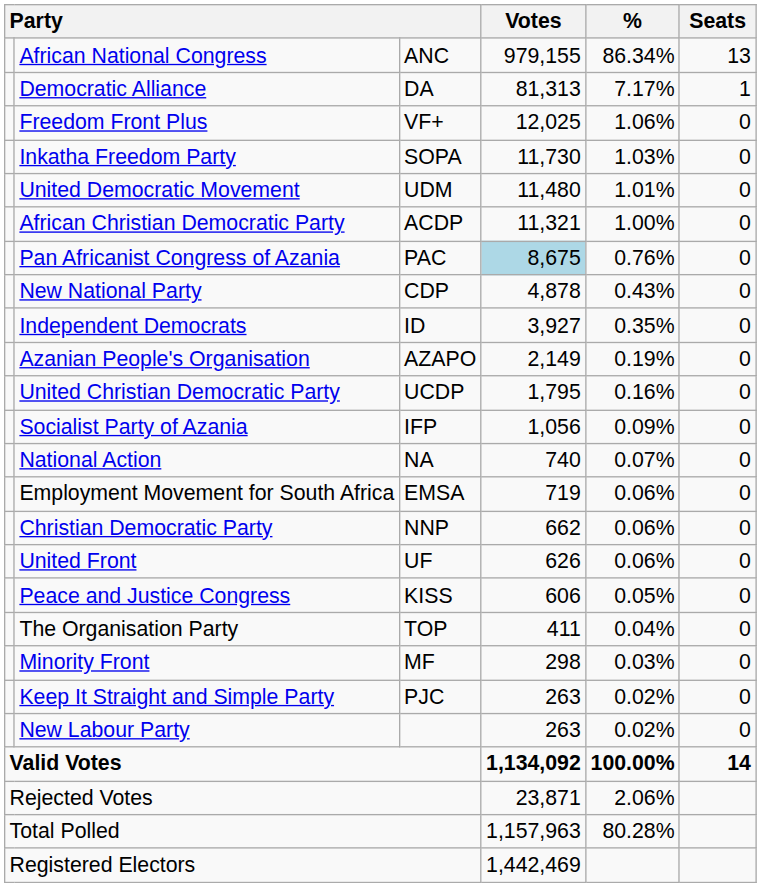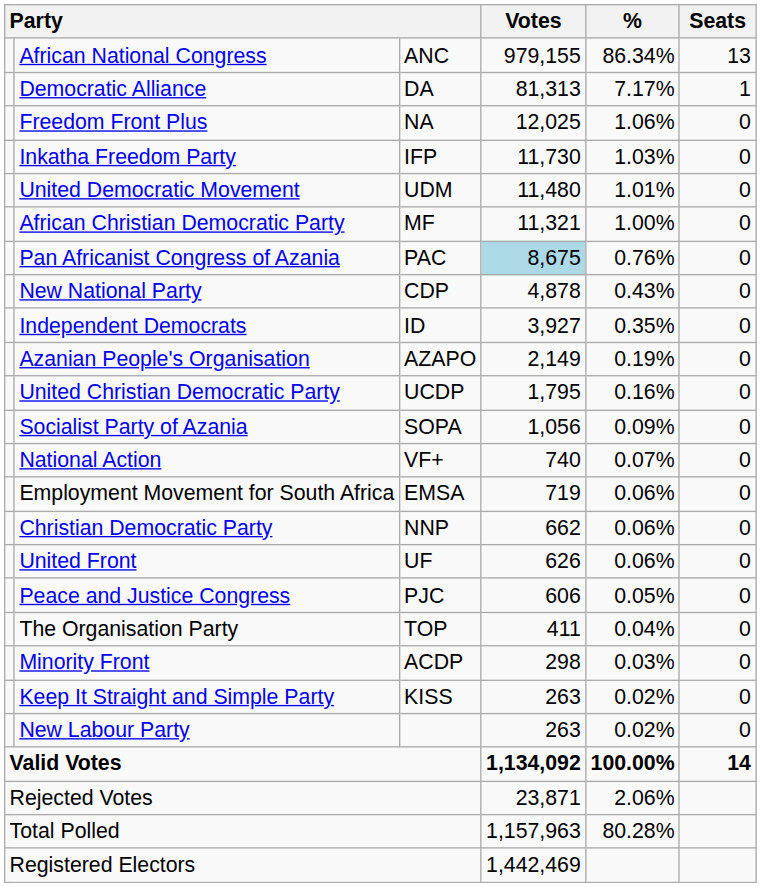Freedom Front Plus | column 3: VF+ -> NA
Inkatha Freedom Party | column 3: SOPA -> IFP
African Christian Democratic Party | column 3: ACDP -> MF
Socialist Party of Azania | column 3: IFP -> SOPA
National Action | column 3: NA -> VF+
Peace and Justice Congress | column 3: KISS -> PJC
Minority Front | column 3: MF -> ACDP
Keep It Straight and Simple Party | column 3: PJC -> KISS
